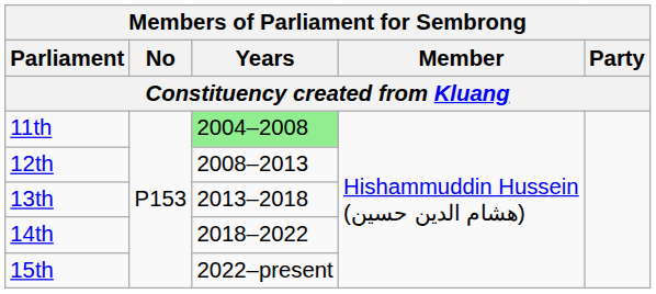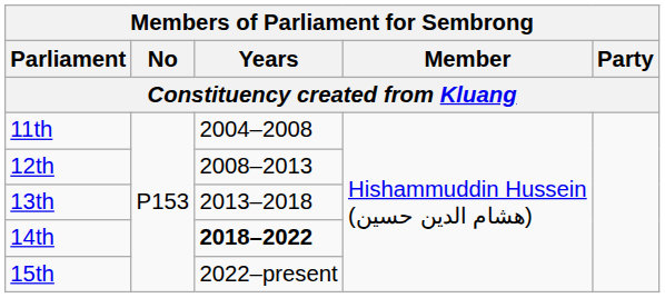11th | Years: lightgreen background -> no background
14th | Years: normal -> bold
